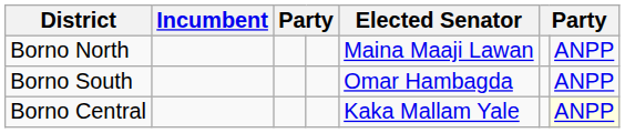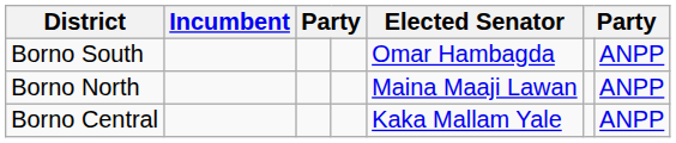rows swapped: Borno South <-> Borno North
Borno Central | column 7: lightyellow background -> no background
